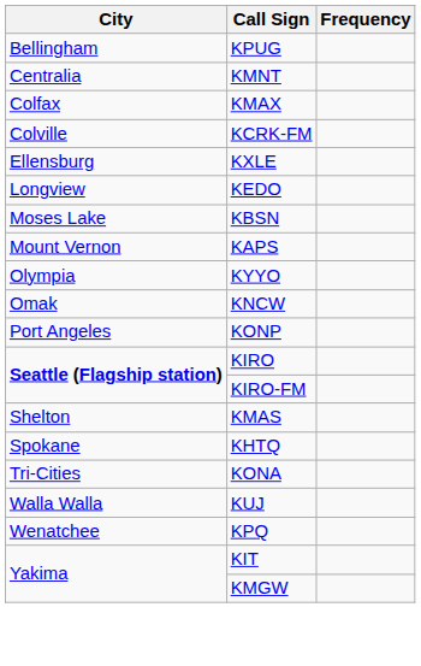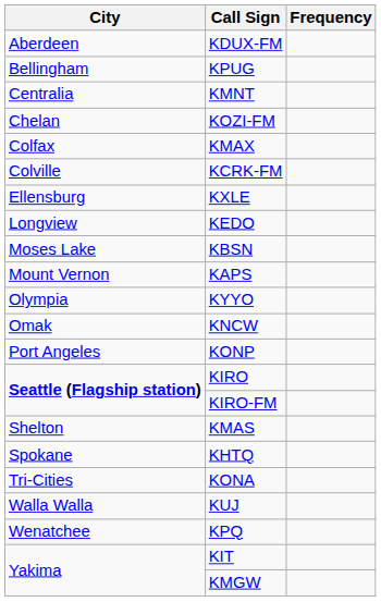+ row: Aberdeen | KDUX-FM
+ row: Chelan | KOZI-FM
